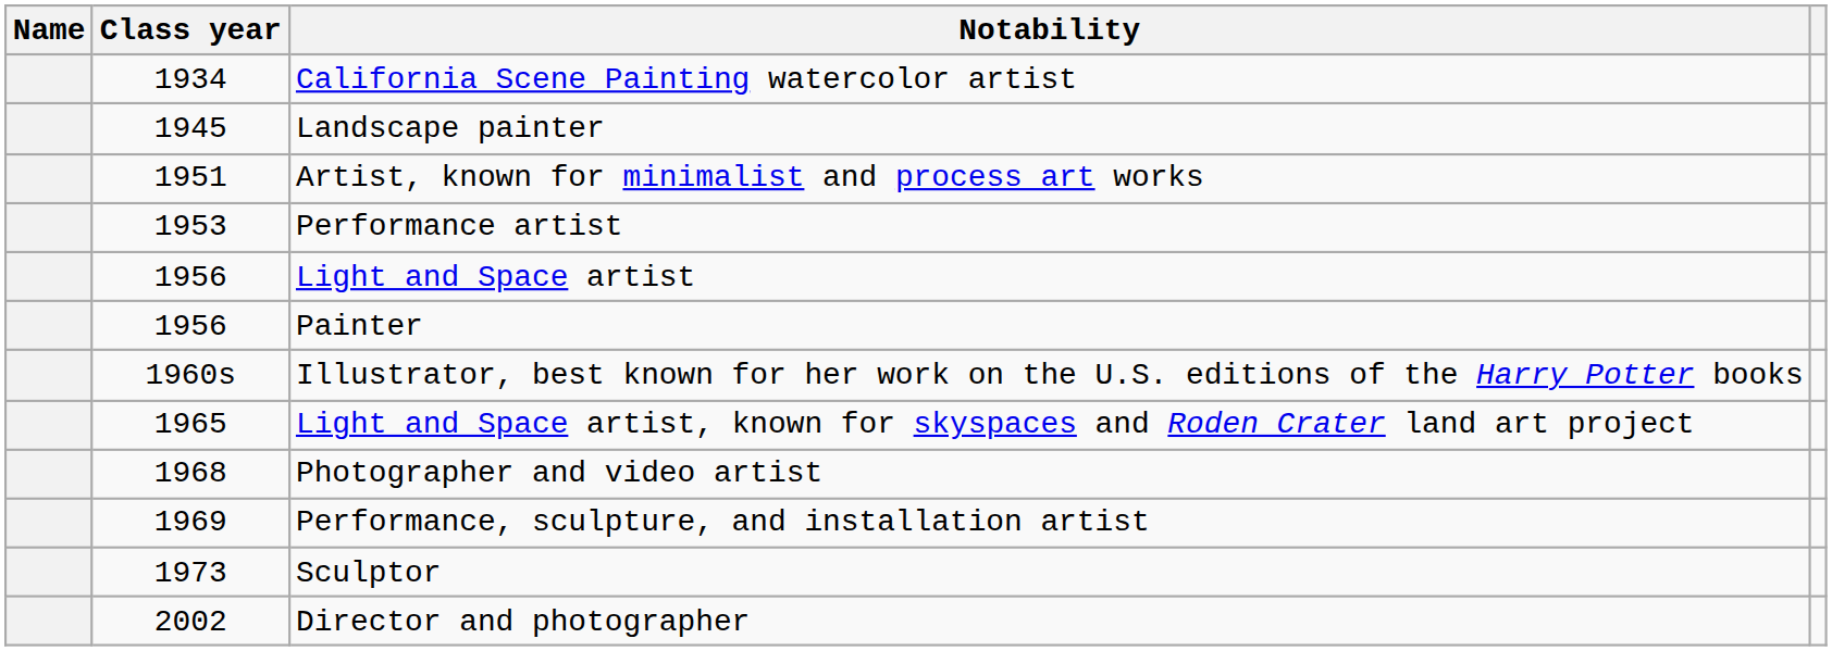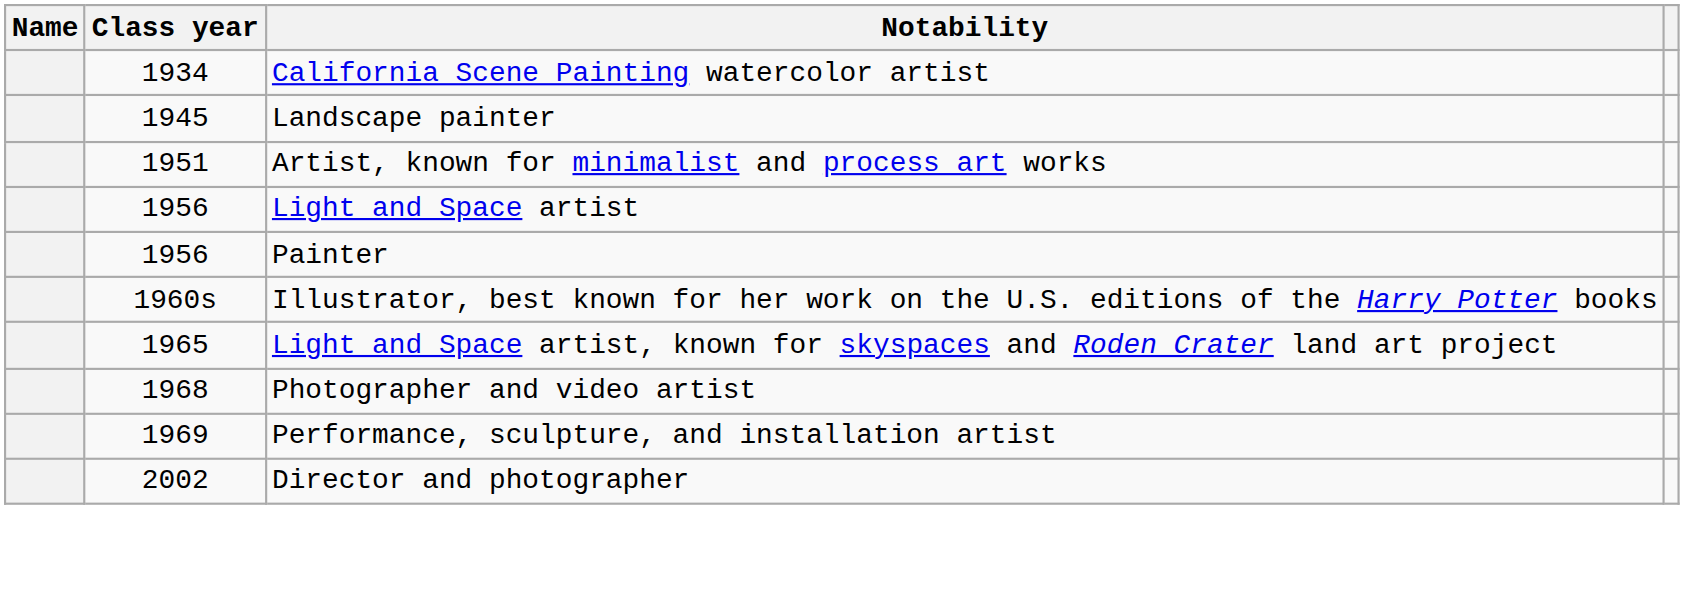- row: 1953 | Performance artist
- row: 1973 | Sculptor
